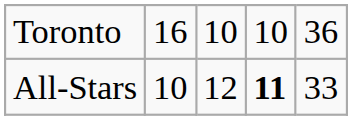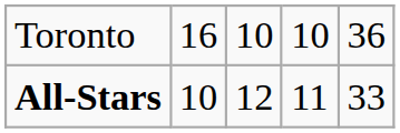row 2 | column 1: normal -> bold
row 2 | column 4: bold -> normal
